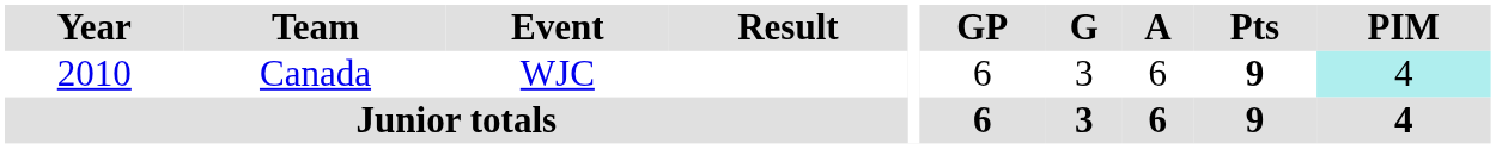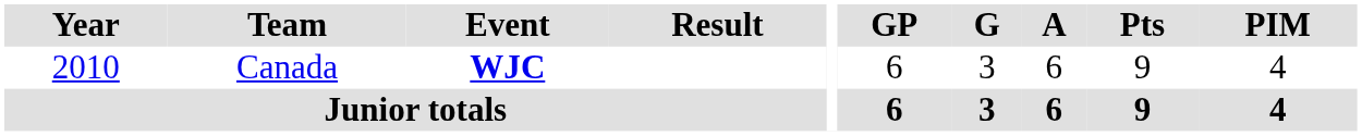Canada | Event: normal -> bold
Canada | Pts: bold -> normal
Canada | PIM: paleturquoise background -> no background
